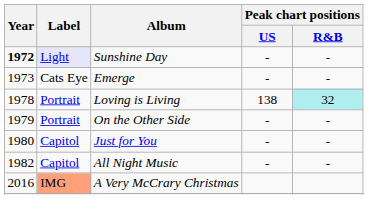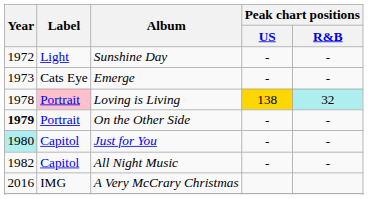Sunshine Day | Year: bold -> normal
Sunshine Day | Label: lavender background -> no background
Loving is Living | Label: no background -> pink background
Loving is Living | Peak chart positions / US: no background -> gold background
On the Other Side | Year: normal -> bold
Just for You | Year: no background -> paleturquoise background
A Very McCrary Christmas | Label: lightsalmon background -> no background
